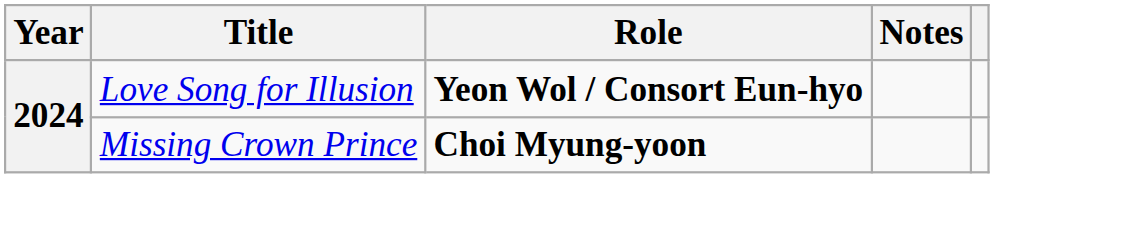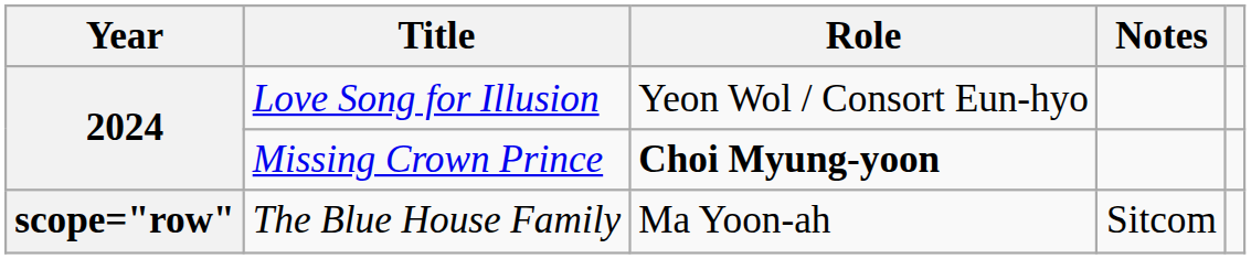Love Song for Illusion | Role: bold -> normal
+ row: scope="row" | The Blue House Family | Ma Yoon-ah | Sitcom
